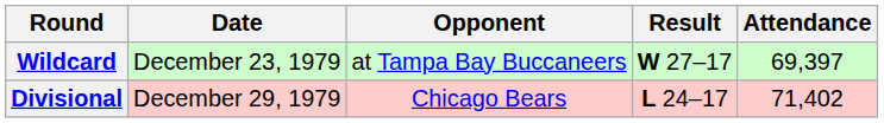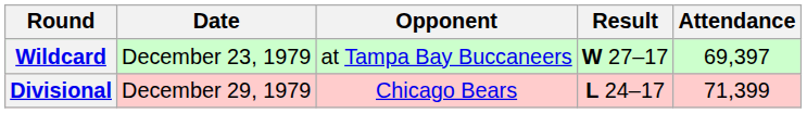Divisional | Attendance: 71,402 -> 71,399
